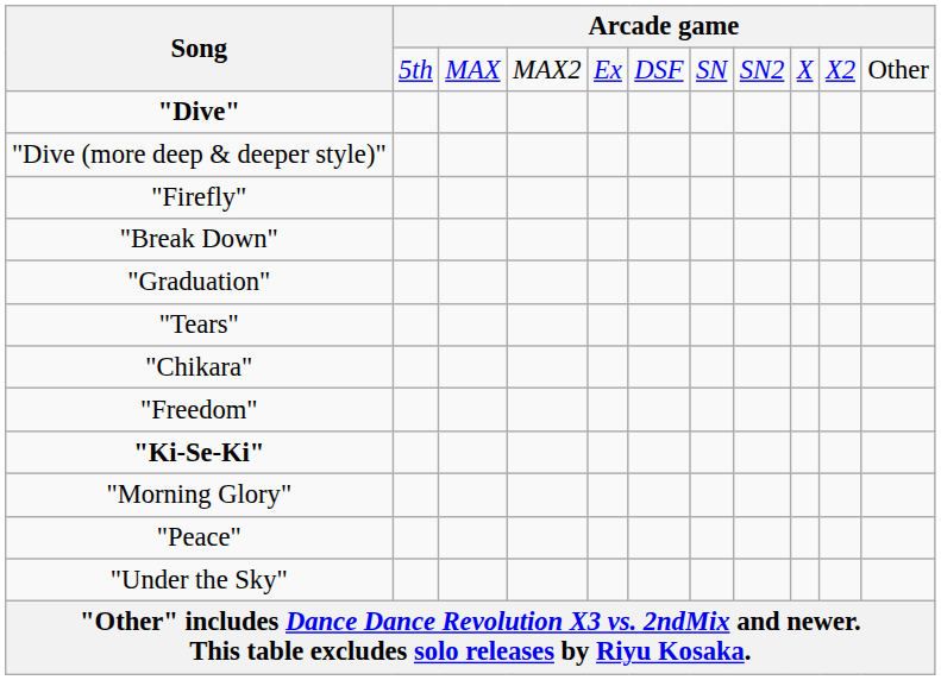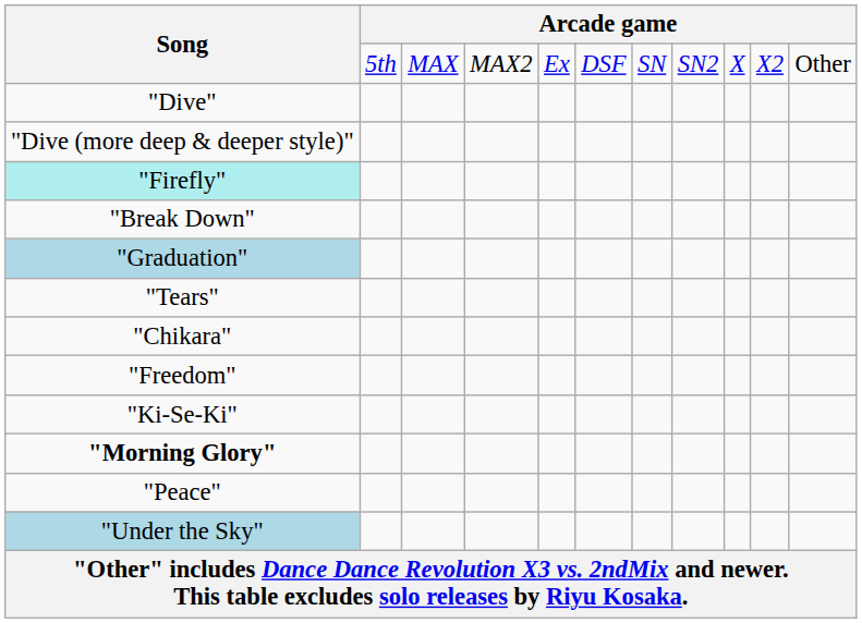"Dive" | Song: bold -> normal
"Firefly" | Song: no background -> paleturquoise background
"Graduation" | Song: no background -> lightblue background
"Ki-Se-Ki" | Song: bold -> normal
"Morning Glory" | Song: normal -> bold
"Under the Sky" | Song: no background -> lightblue background
